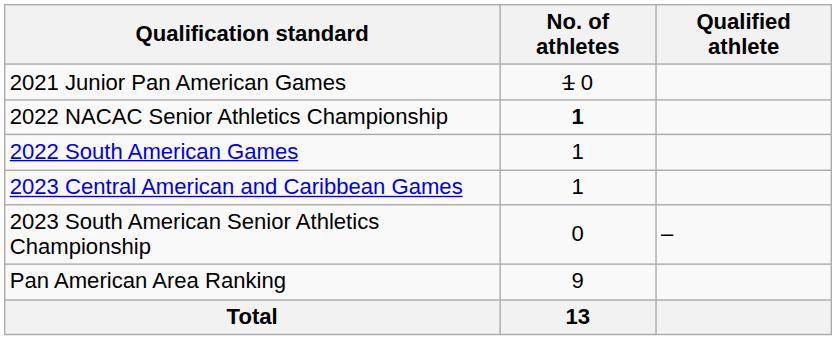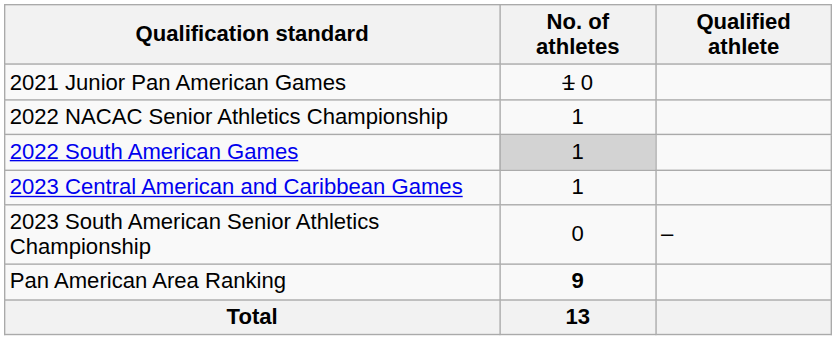2022 NACAC Senior Athletics Championship | No. of athletes: bold -> normal
2022 South American Games | No. of athletes: no background -> lightgrey background
Pan American Area Ranking | No. of athletes: normal -> bold
